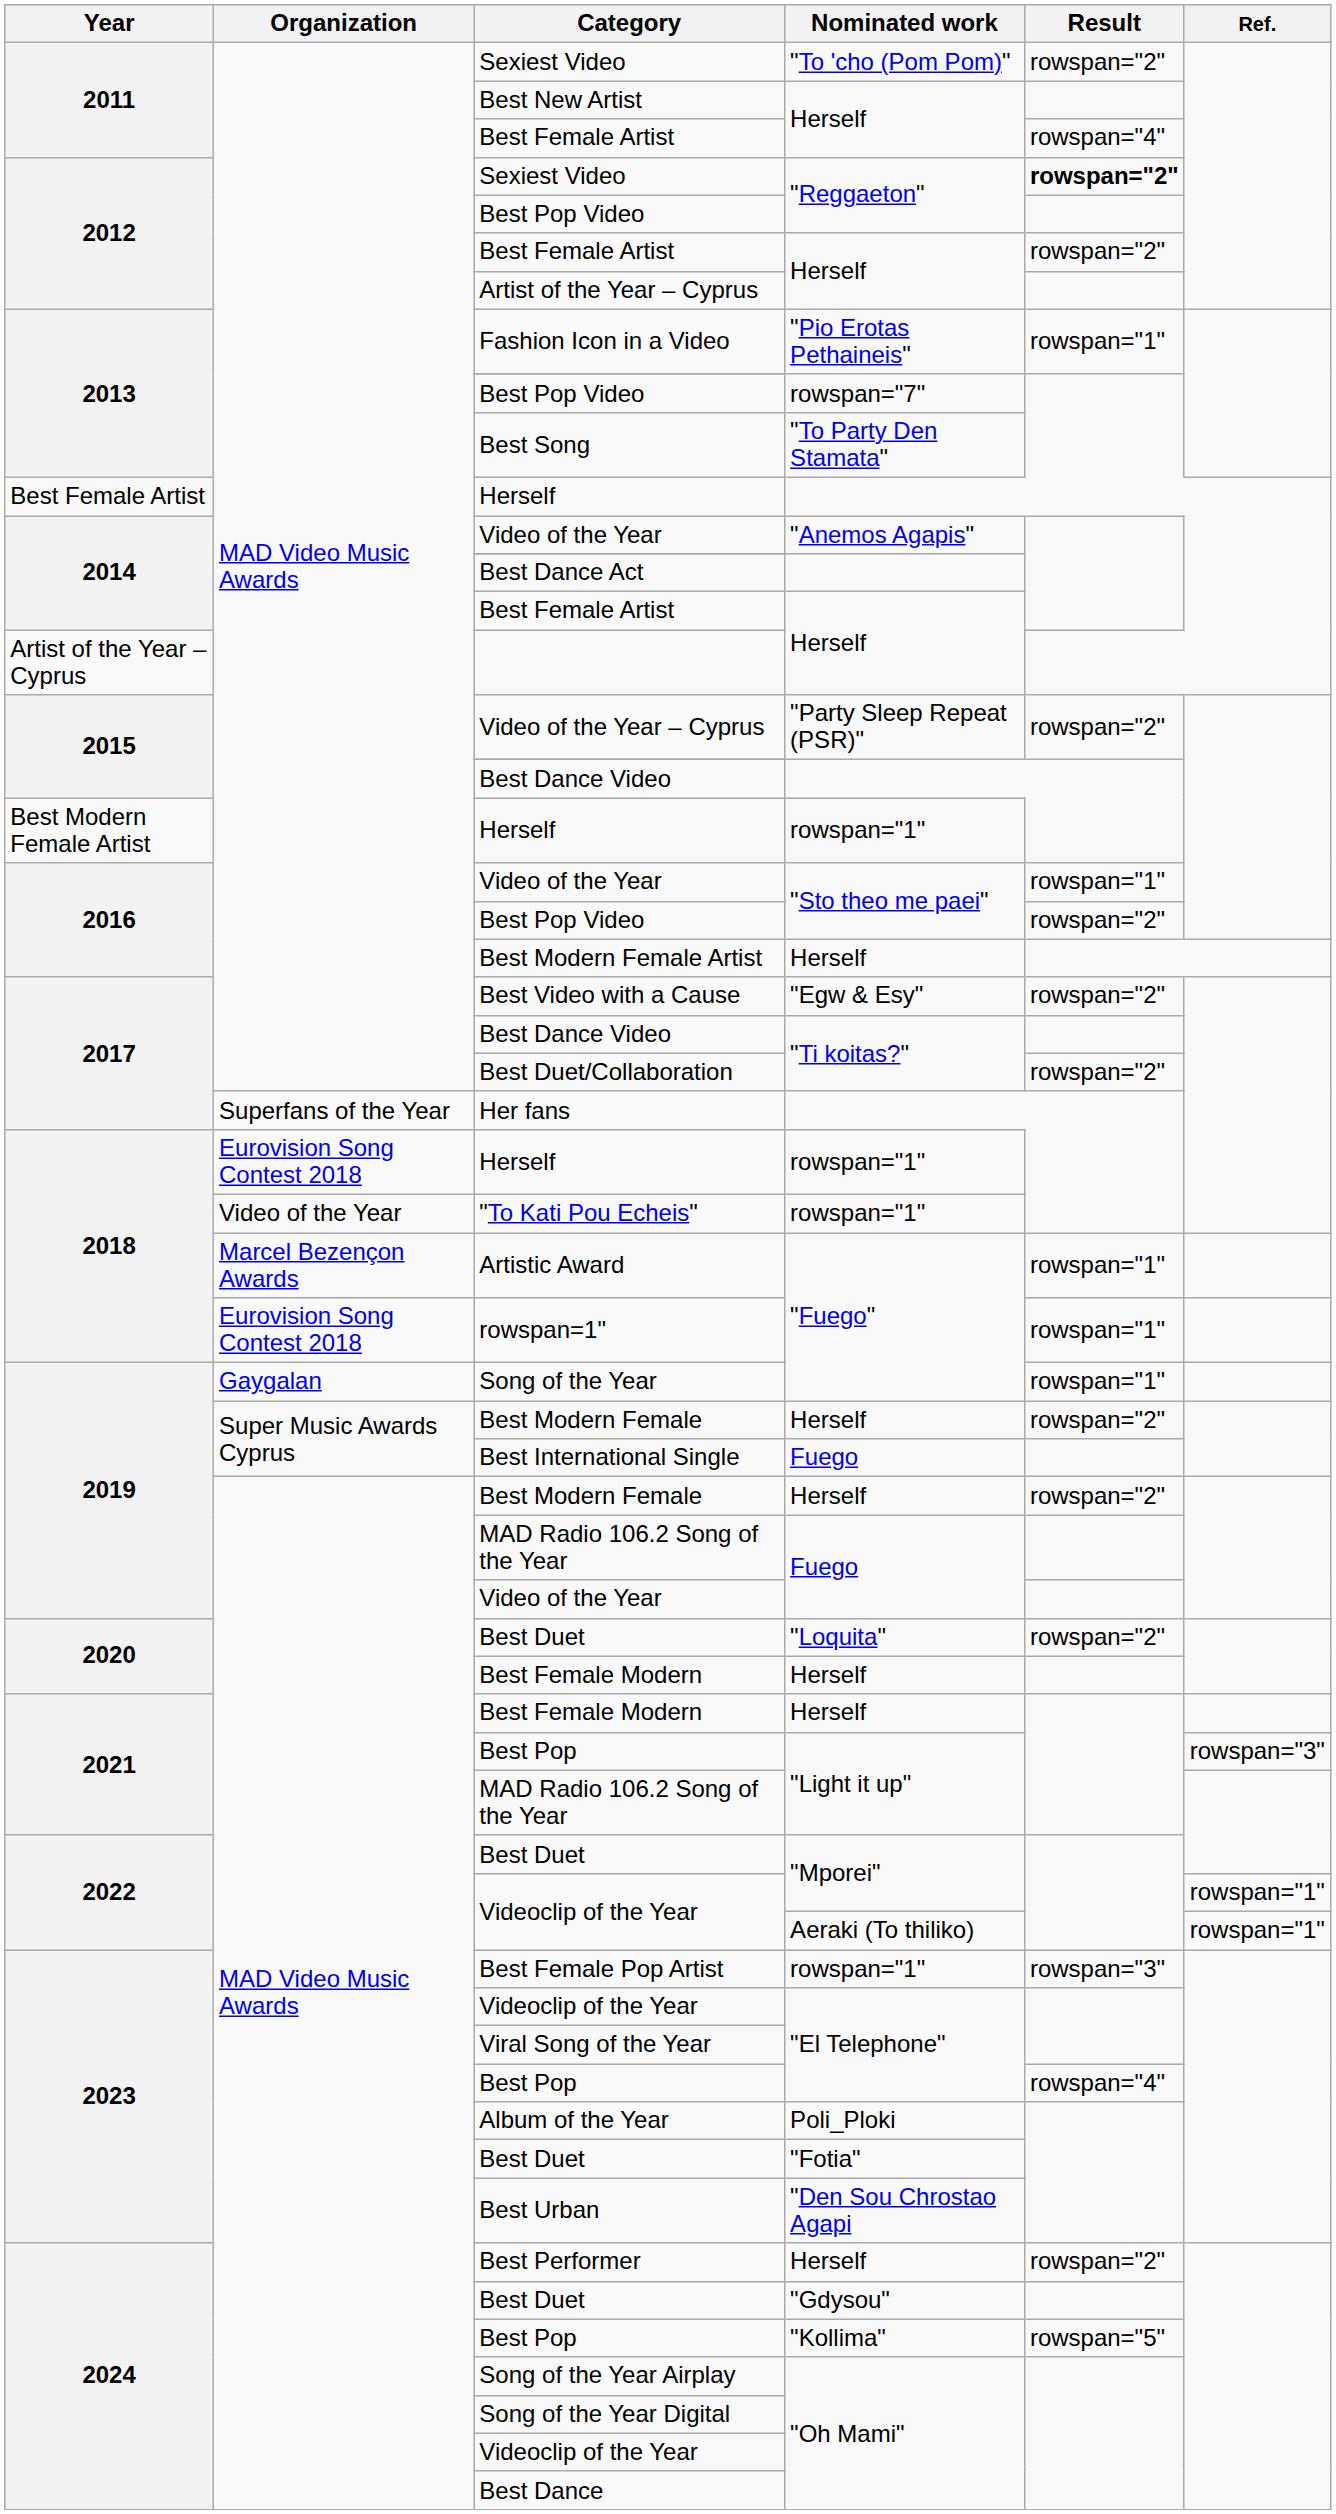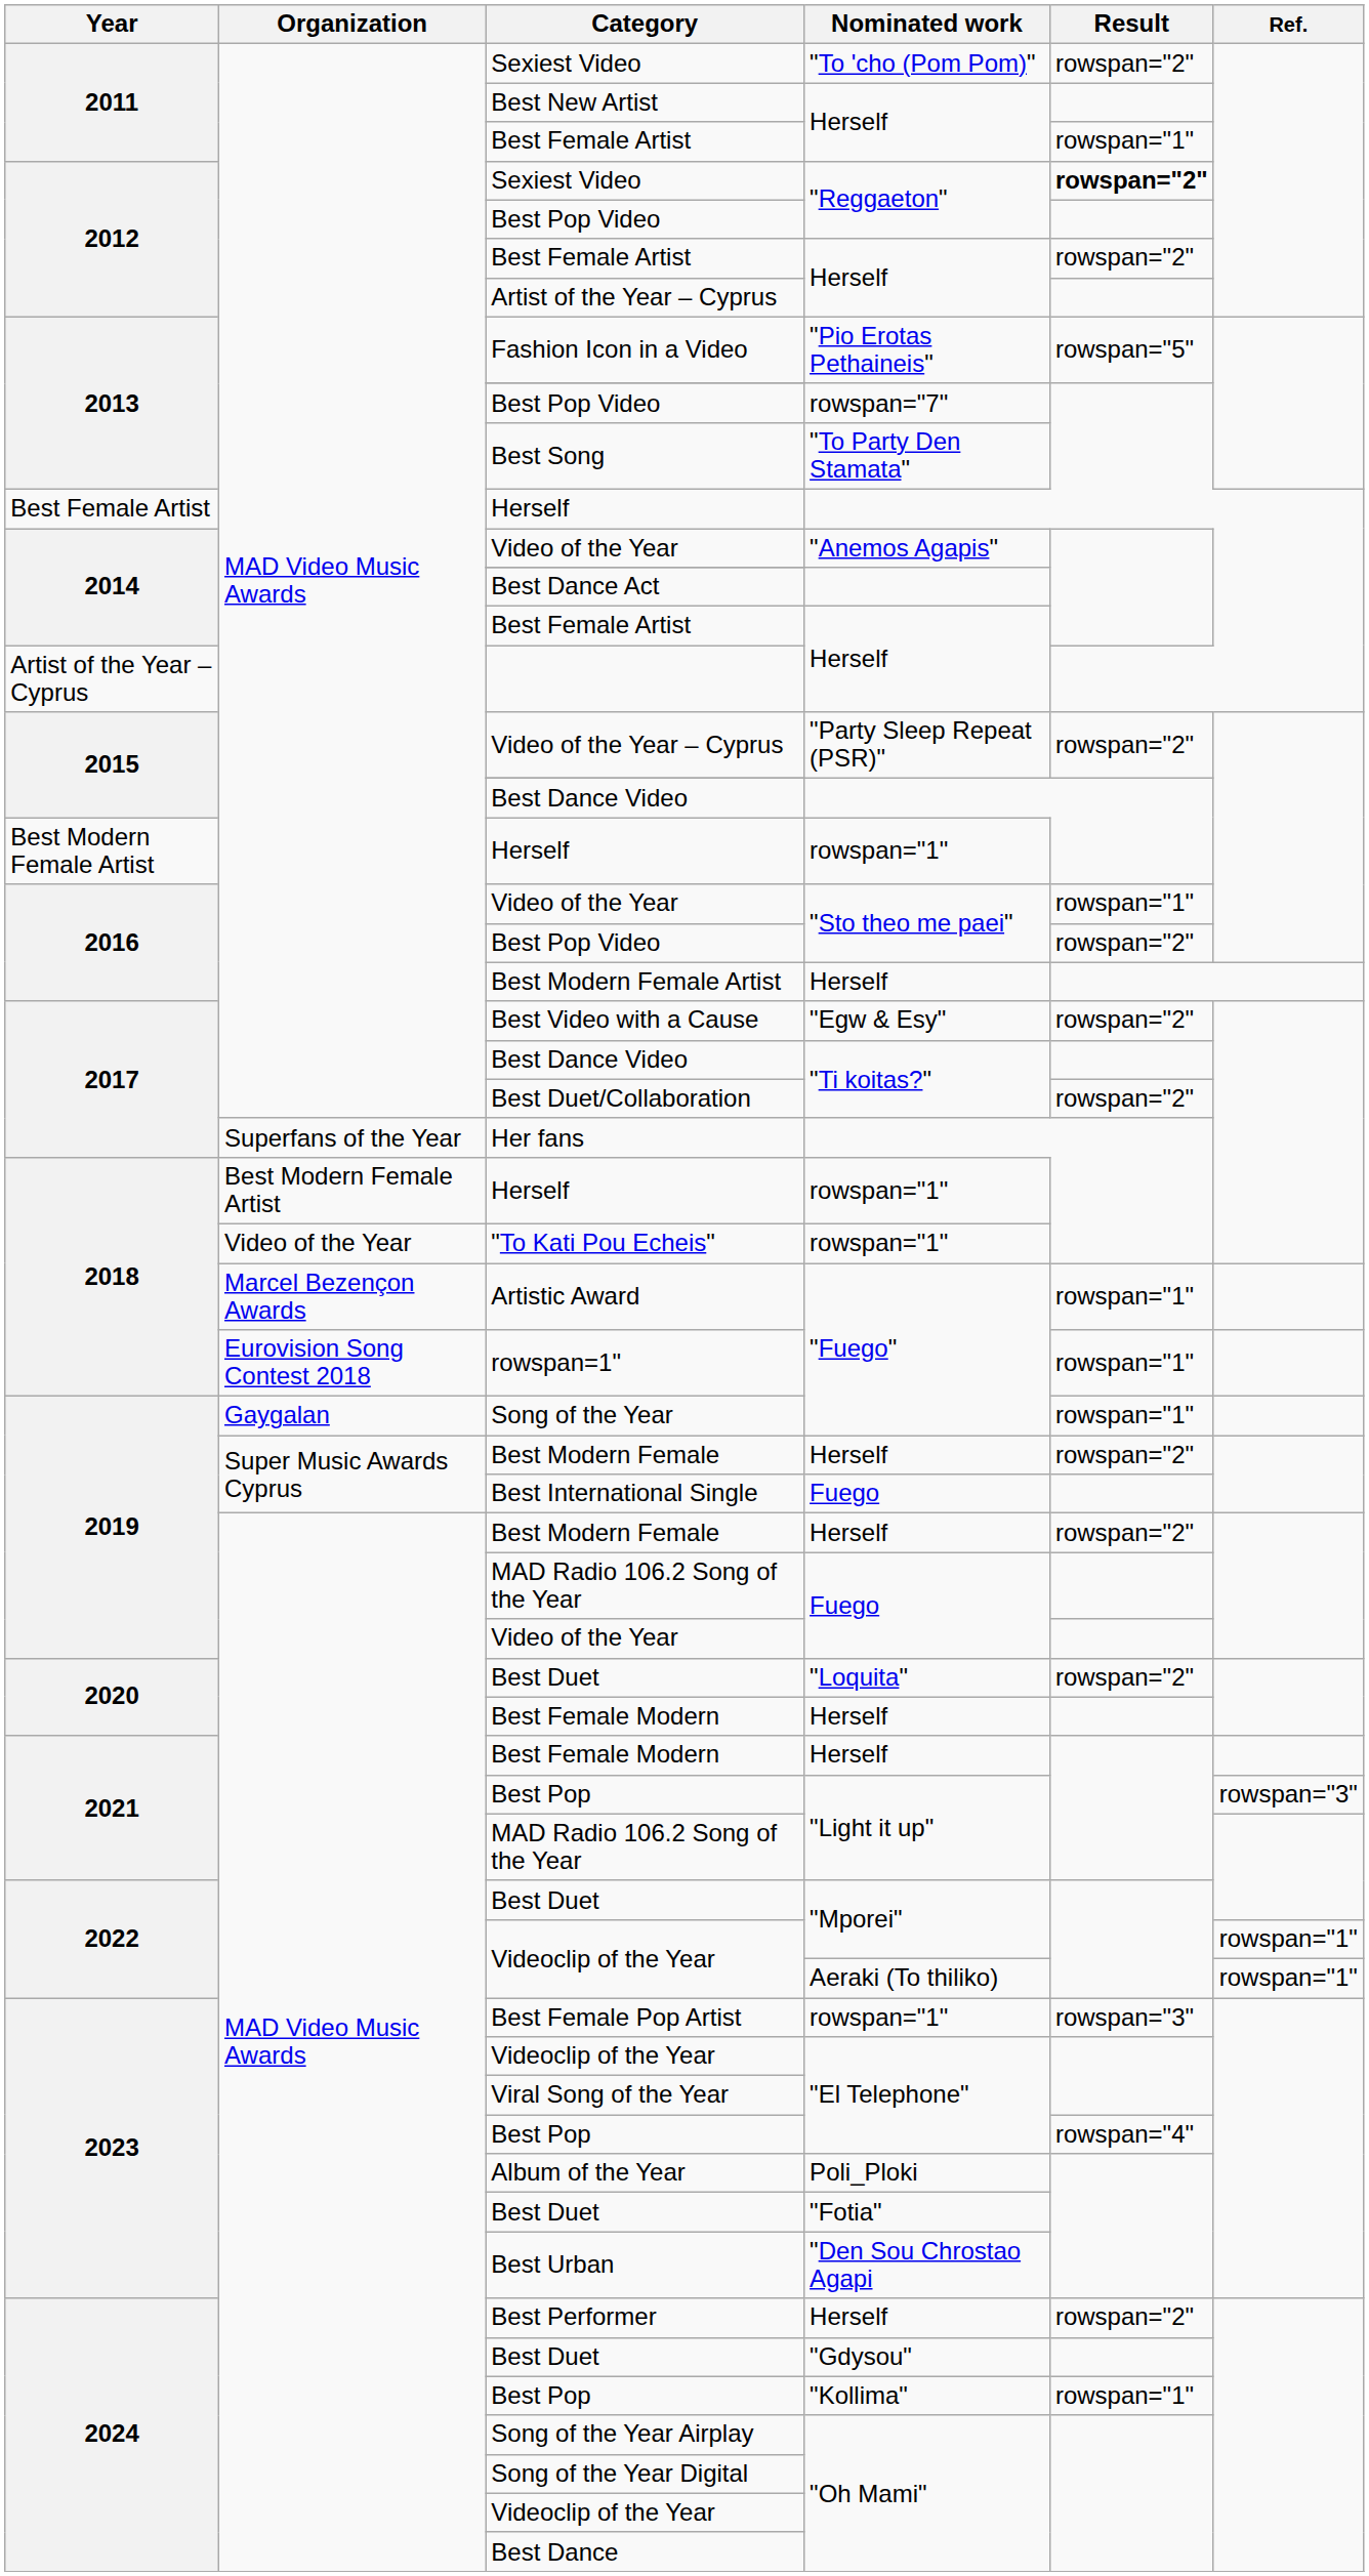2011 / Best Female Artist | Result: rowspan="4" -> rowspan="1"
Fashion Icon in a Video | Result: rowspan="1" -> rowspan="5"
2018 / Herself | Organization: Eurovision Song Contest 2018 -> Best Modern Female Artist
2024 / Best Pop | Result: rowspan="5" -> rowspan="1"
